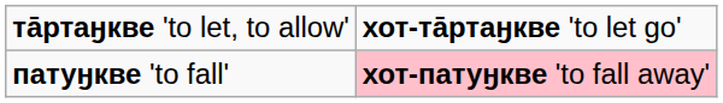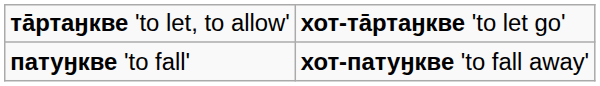патуӈкве 'to fall' | column 2: pink background -> no background
